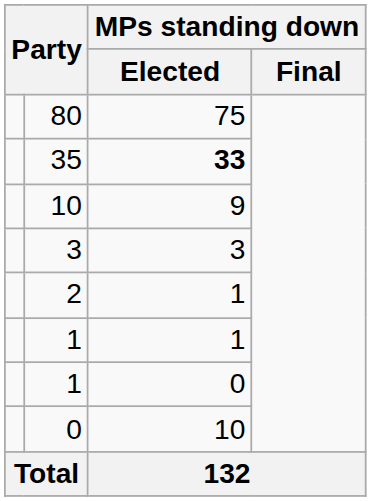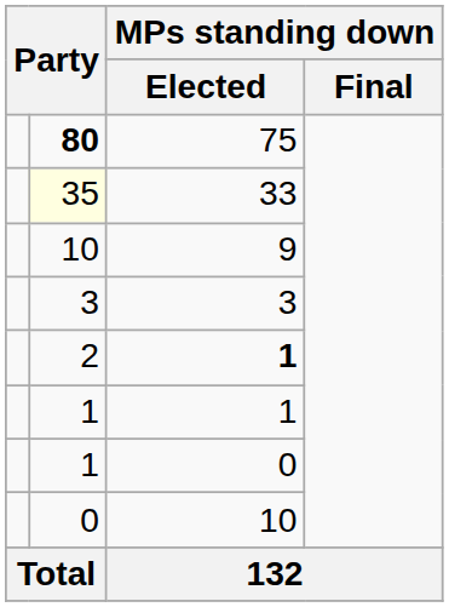80 | column 2: normal -> bold
35 | column 2: no background -> lightyellow background
35 | MPs standing down / Elected: bold -> normal
2 | MPs standing down / Elected: normal -> bold
